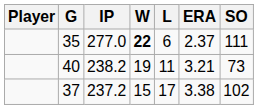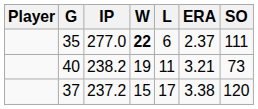37 | SO: 102 -> 120
